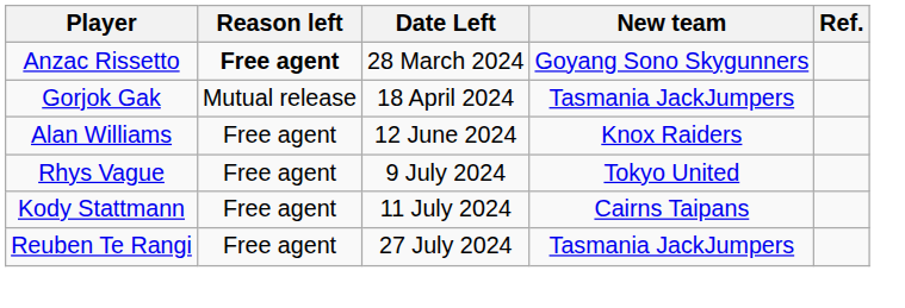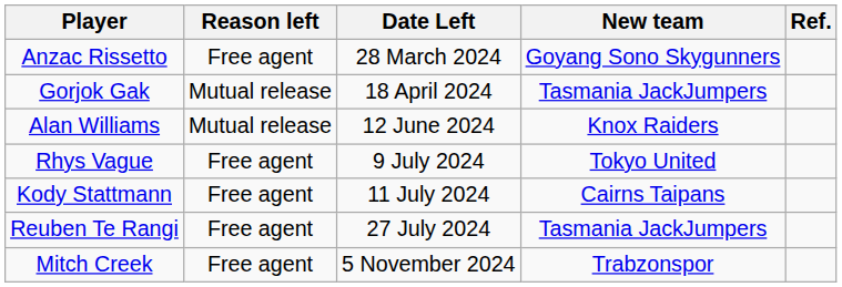Anzac Rissetto | Reason left: bold -> normal
Alan Williams | Reason left: Free agent -> Mutual release
+ row: Mitch Creek | Free agent | 5 November 2024 | Trabzonspor
